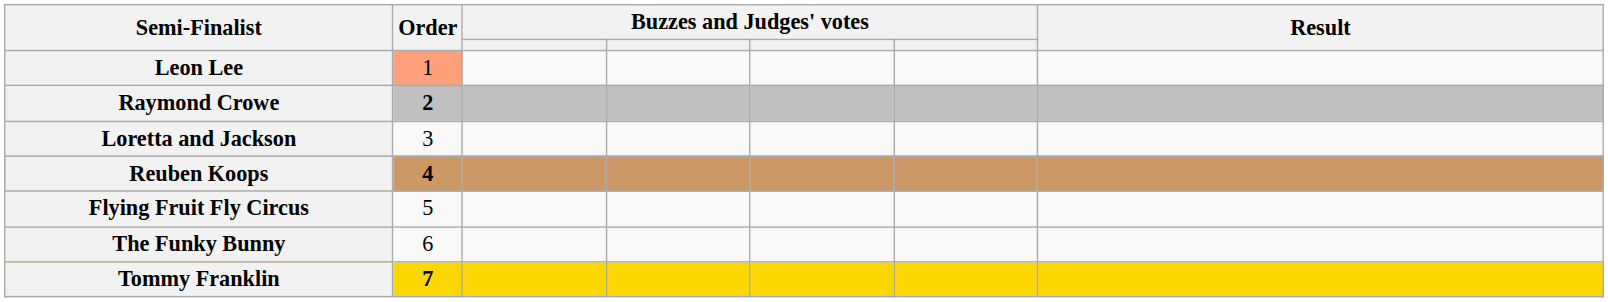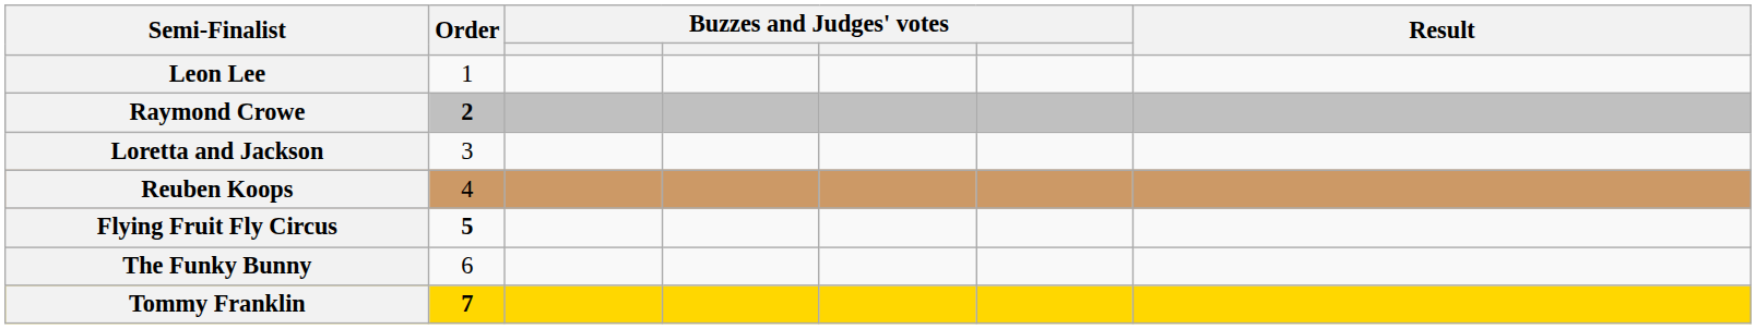Leon Lee | Order: lightsalmon background -> no background
Reuben Koops | Order: bold -> normal
Flying Fruit Fly Circus | Order: normal -> bold
